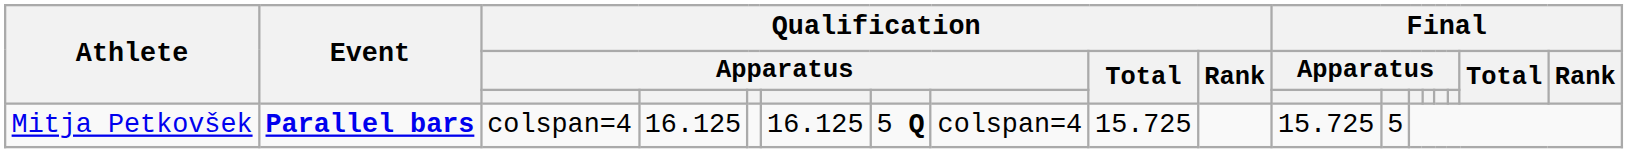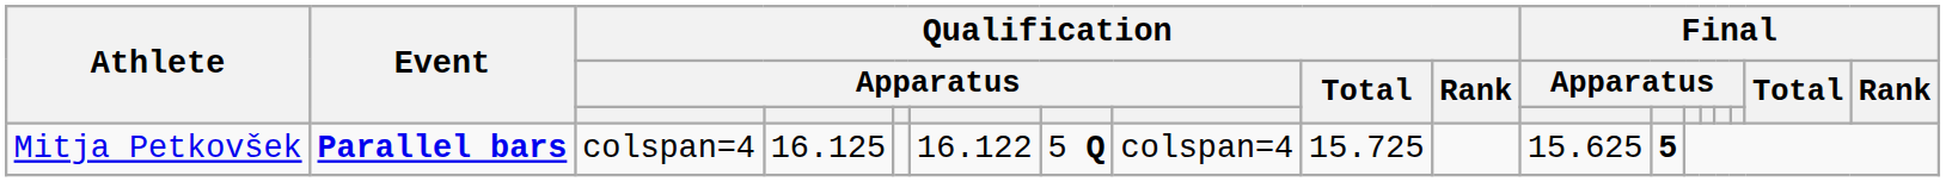Mitja Petkovšek | column 6: 16.125 -> 16.122
Mitja Petkovšek | column 11: 15.725 -> 15.625
Mitja Petkovšek | column 12: normal -> bold
